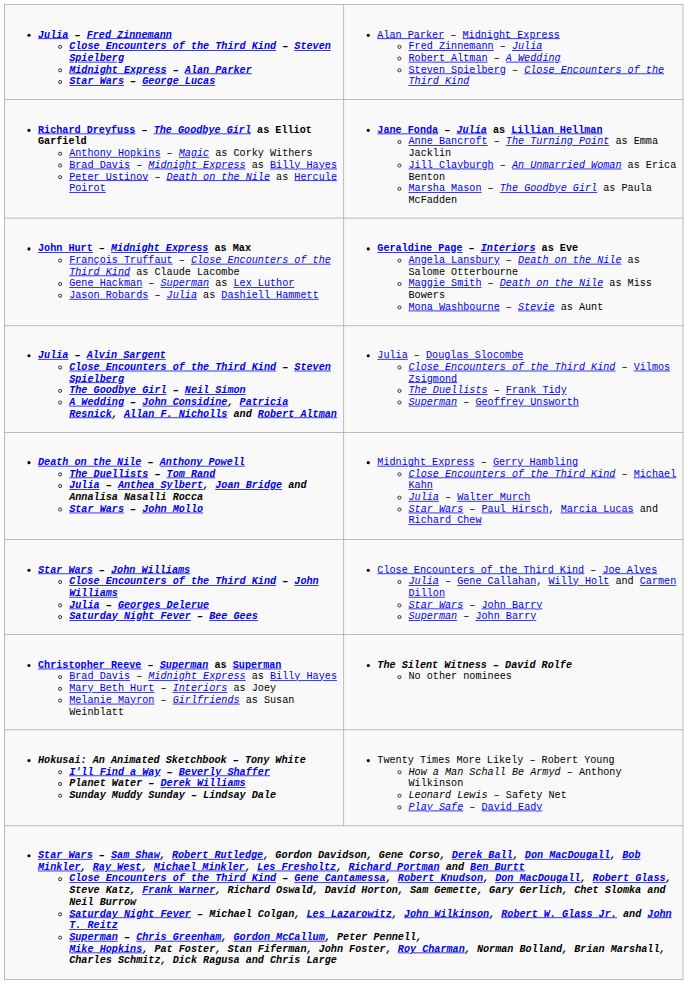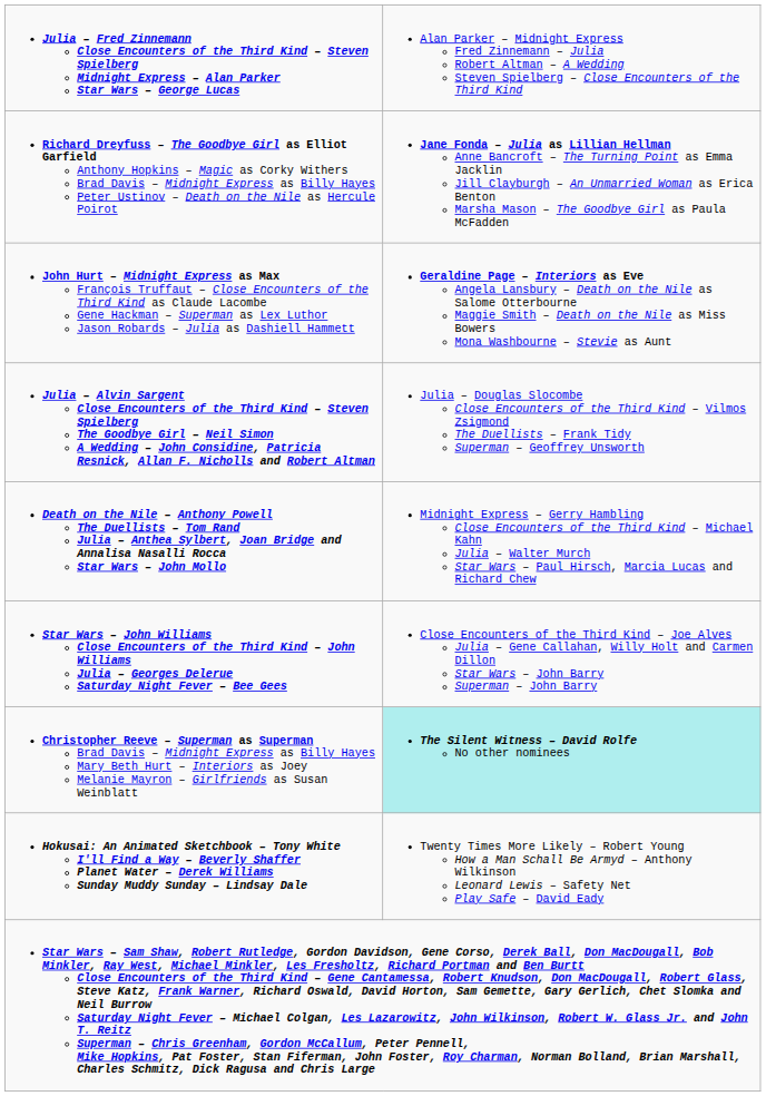row 7 | column 2: no background -> paleturquoise background
